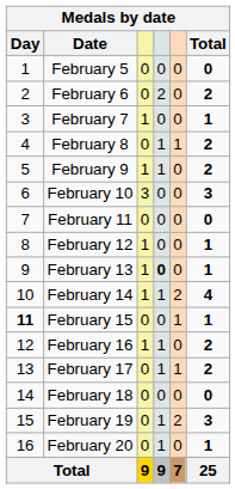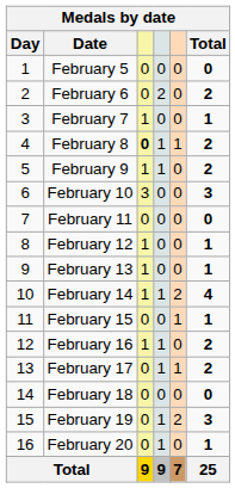February 8 | column 3: normal -> bold
February 13 | column 4: bold -> normal
February 15 | Day: bold -> normal
